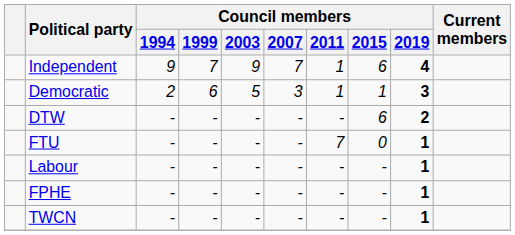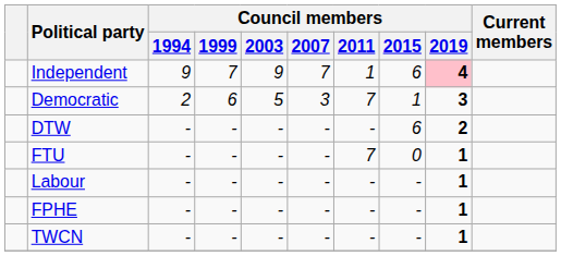Independent | Council members / 2019: no background -> pink background
Democratic | Council members / 2011: 1 -> 7
